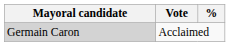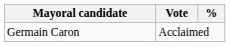Germain Caron | Mayoral candidate: lightgrey background -> no background
